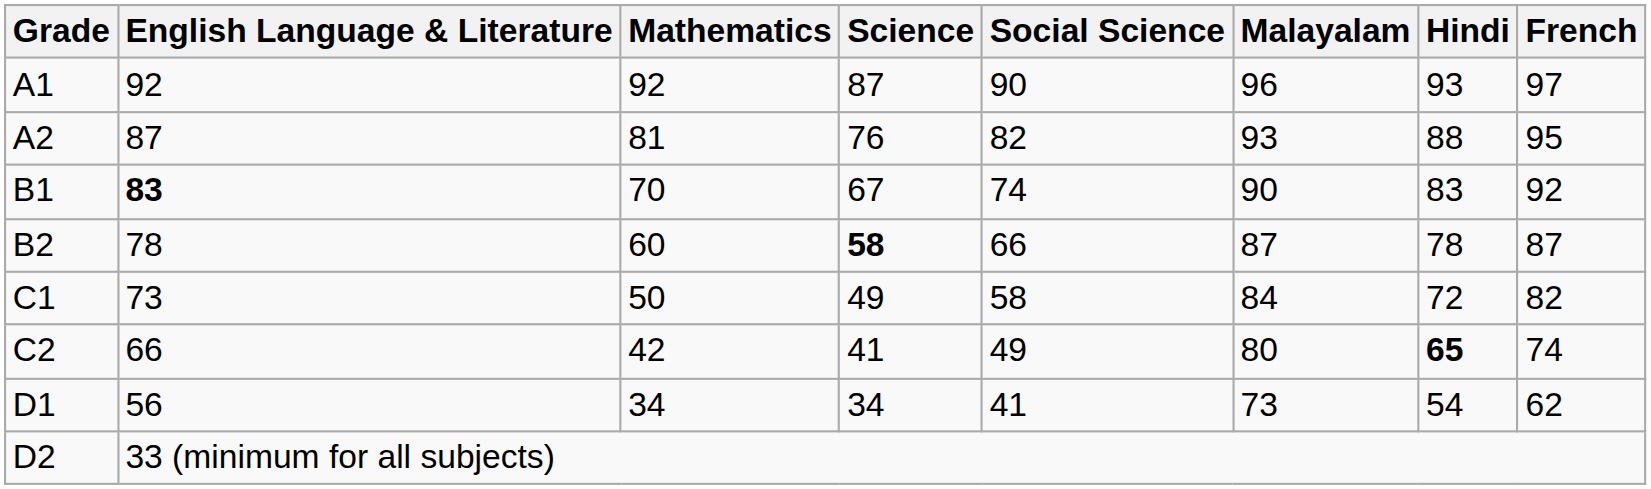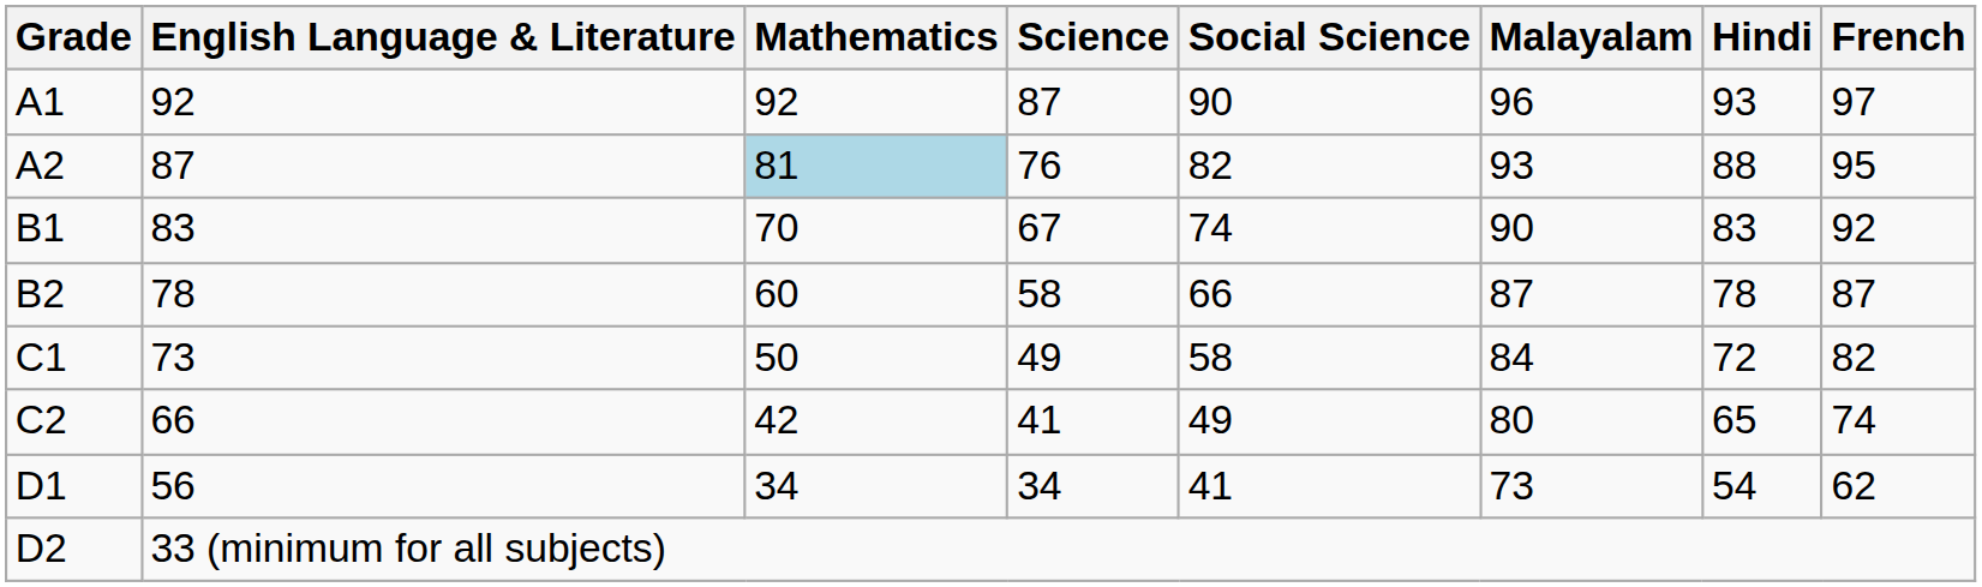A2 | Mathematics: no background -> lightblue background
B1 | English Language & Literature: bold -> normal
B2 | Science: bold -> normal
C2 | Hindi: bold -> normal
